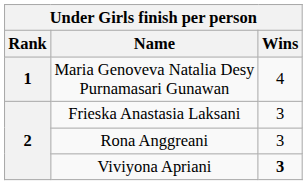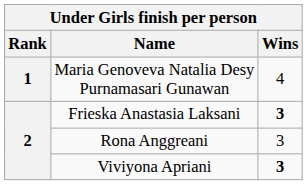Frieska Anastasia Laksani | Wins: normal -> bold
